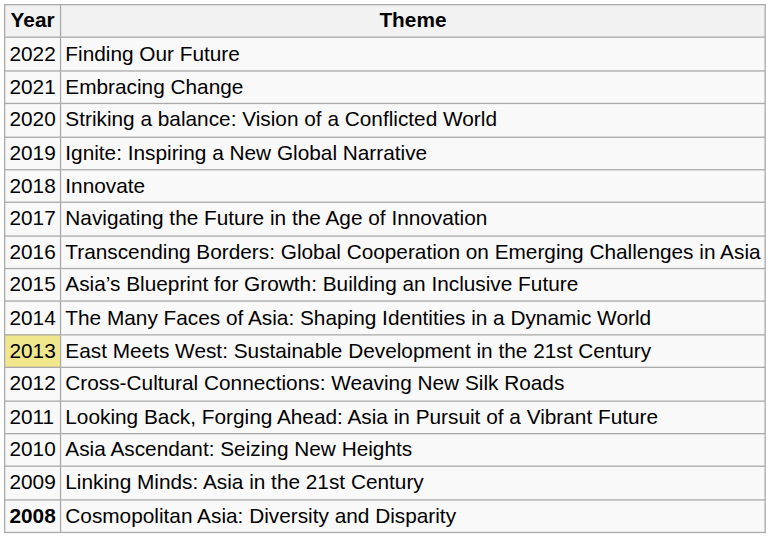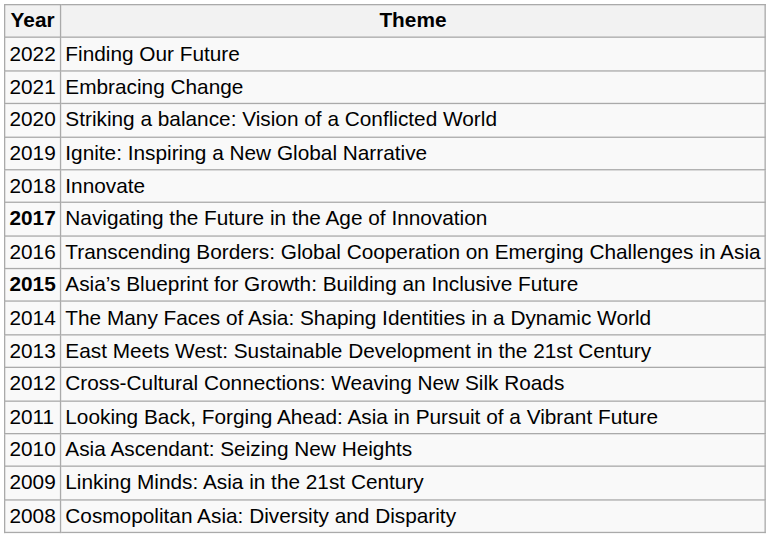Navigating the Future in the Age of Innovation | Year: normal -> bold
Asia’s Blueprint for Growth: Building an Inclusive Future | Year: normal -> bold
East Meets West: Sustainable Development in the 21st Century | Year: khaki background -> no background
Cosmopolitan Asia: Diversity and Disparity | Year: bold -> normal
